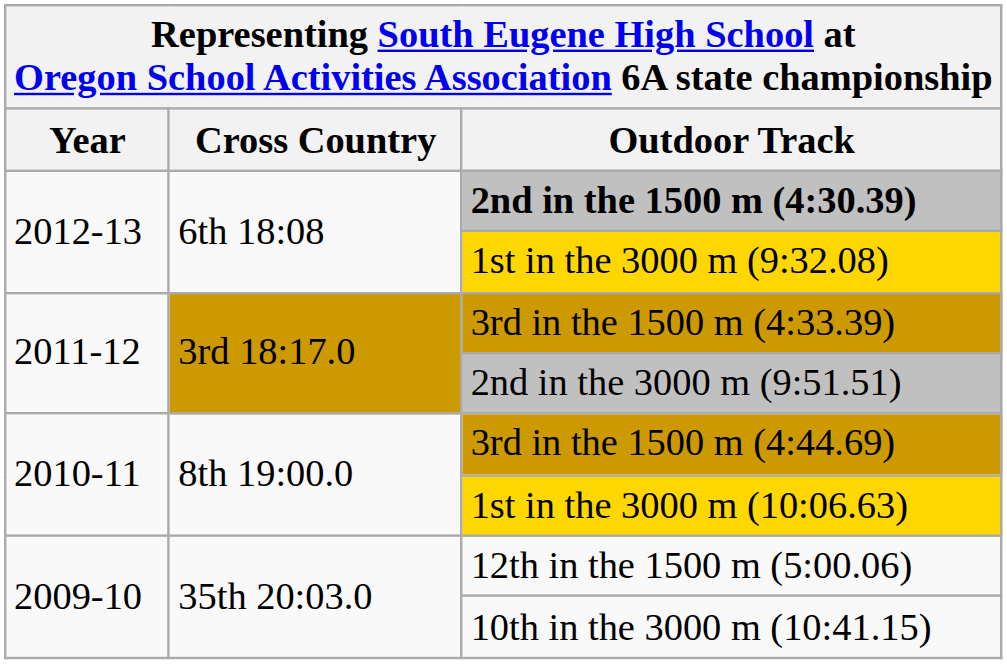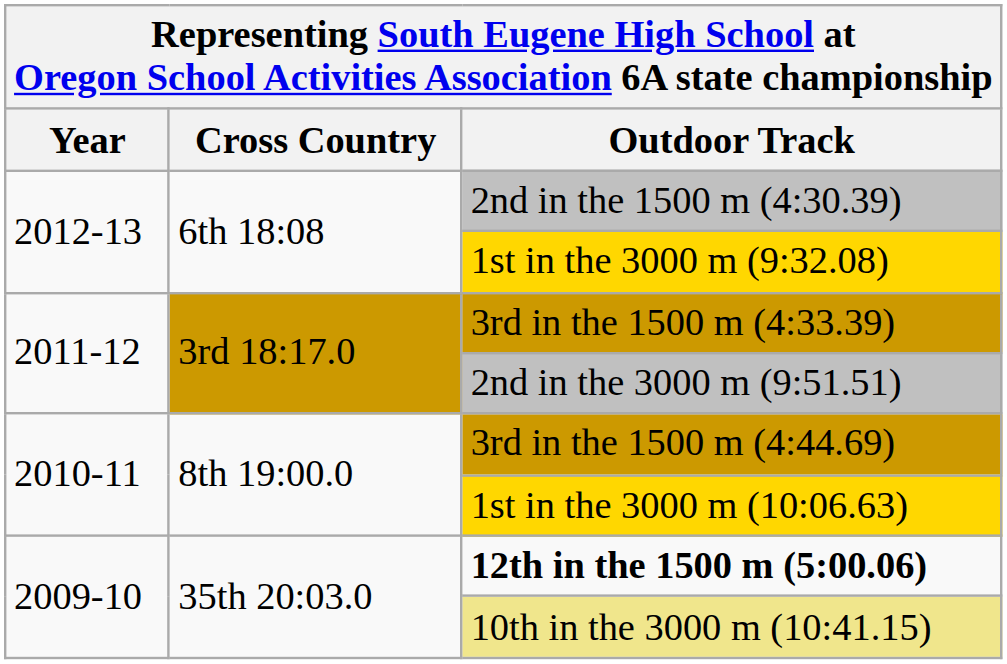2nd in the 1500 m (4:30.39) | Outdoor Track: bold -> normal
12th in the 1500 m (5:00.06) | Outdoor Track: normal -> bold
10th in the 3000 m (10:41.15) | Outdoor Track: no background -> khaki background
